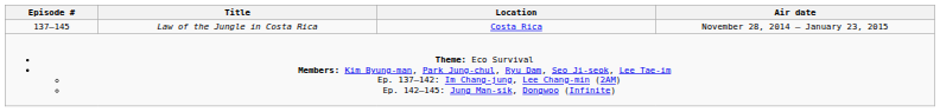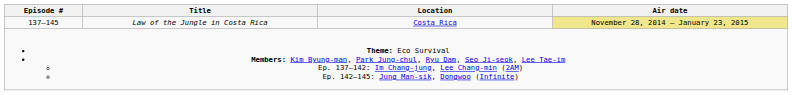137–145 | Air date: no background -> khaki background
